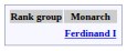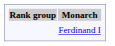Ferdinand I | column 2: bold -> normal
